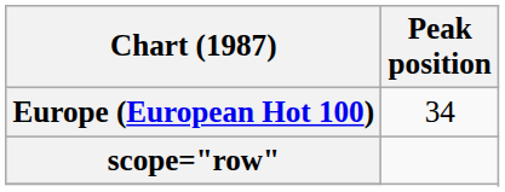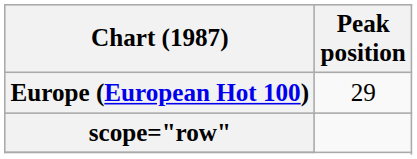Europe (European Hot 100) | Peak position: 34 -> 29
